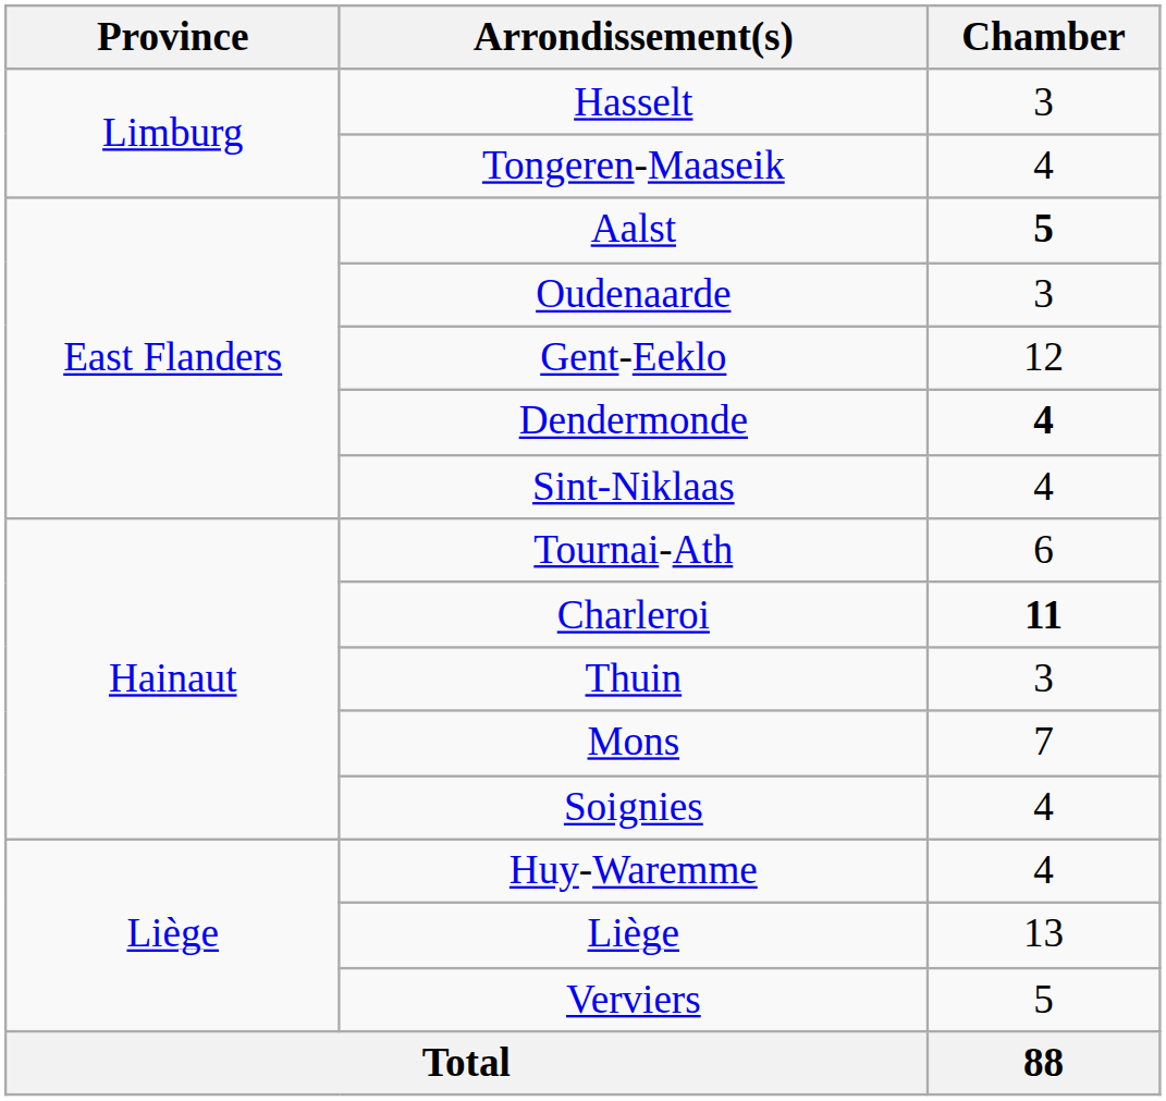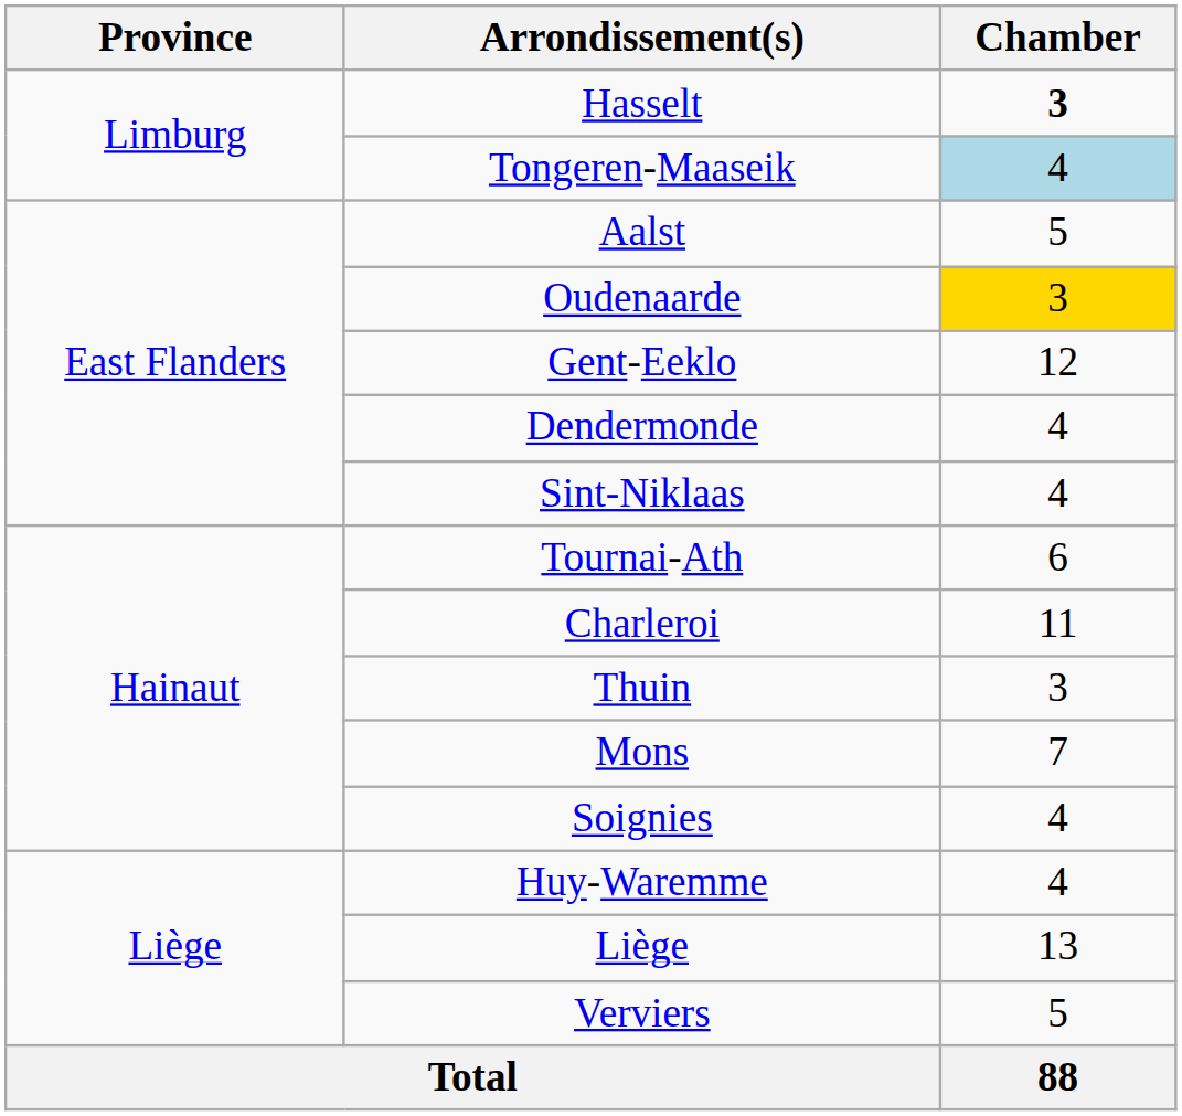Hasselt | Chamber: normal -> bold
Tongeren-Maaseik | Chamber: no background -> lightblue background
Aalst | Chamber: bold -> normal
Oudenaarde | Chamber: no background -> gold background
Dendermonde | Chamber: bold -> normal
Charleroi | Chamber: bold -> normal
